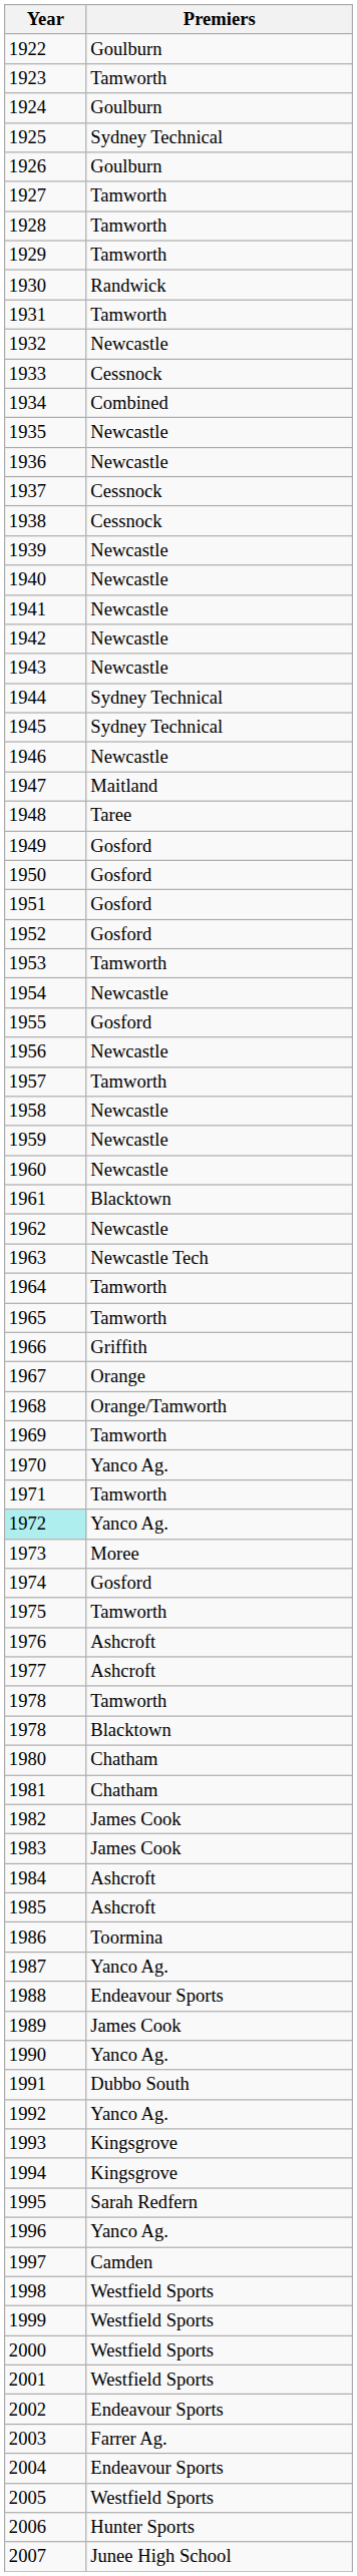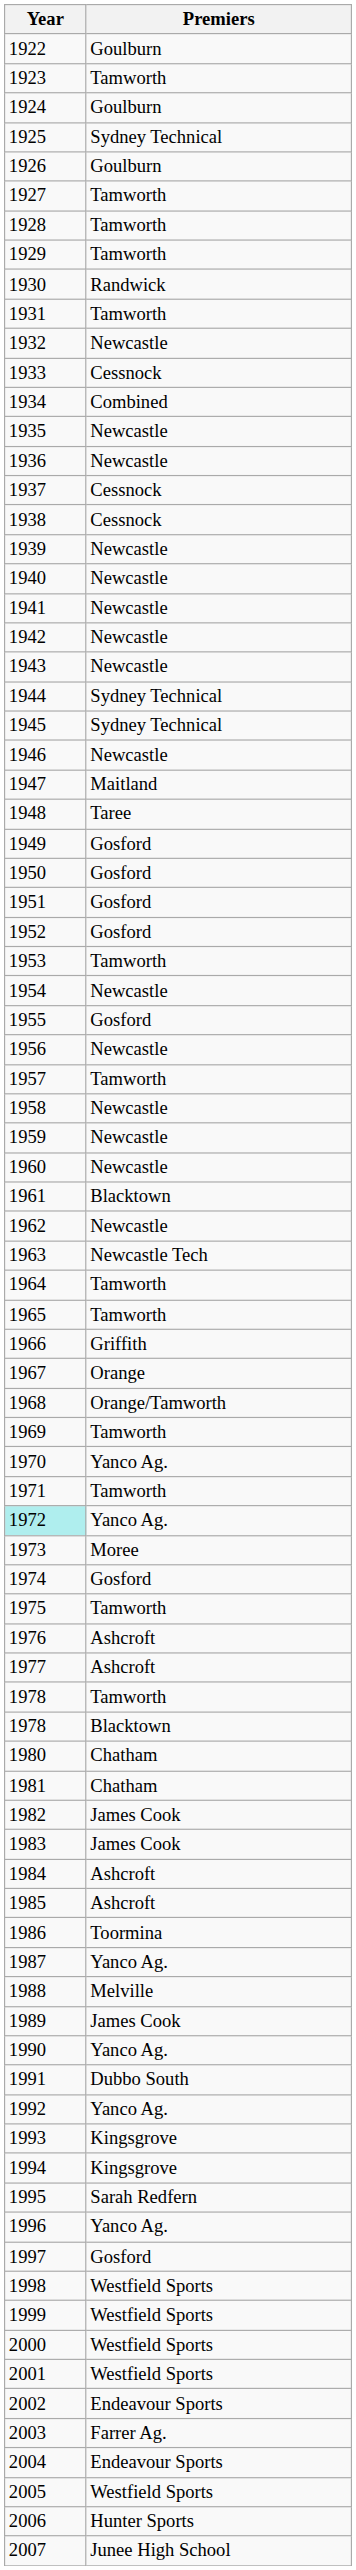row 68 | Premiers: Endeavour Sports -> Melville
row 77 | Premiers: Camden -> Gosford
